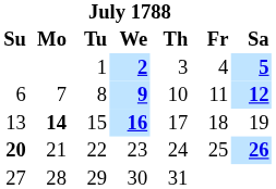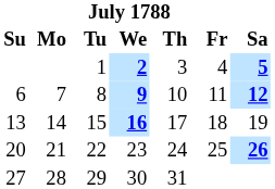15 | July 1788 / Mo: bold -> normal
22 | Su: bold -> normal
